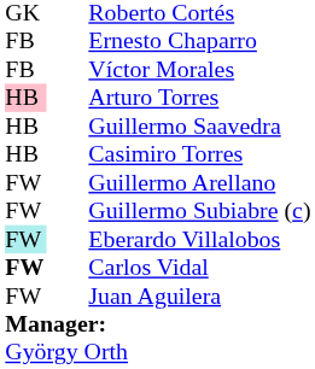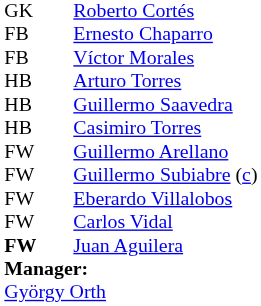Arturo Torres | column 1: pink background -> no background
Eberardo Villalobos | column 1: paleturquoise background -> no background
Carlos Vidal | column 1: bold -> normal
Juan Aguilera | column 1: normal -> bold
